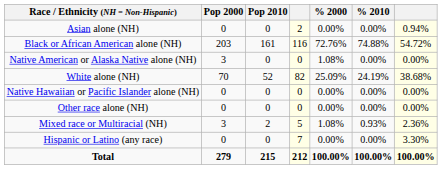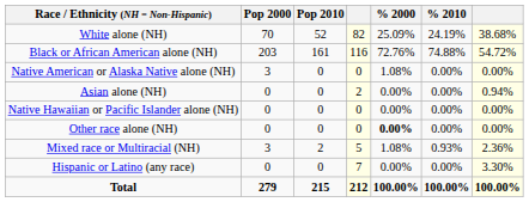rows swapped: White alone (NH) <-> Asian alone (NH)
Other race alone (NH) | % 2000: normal -> bold
